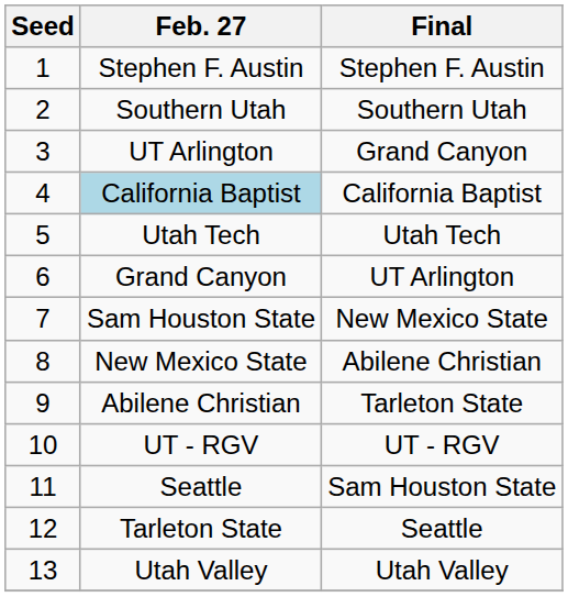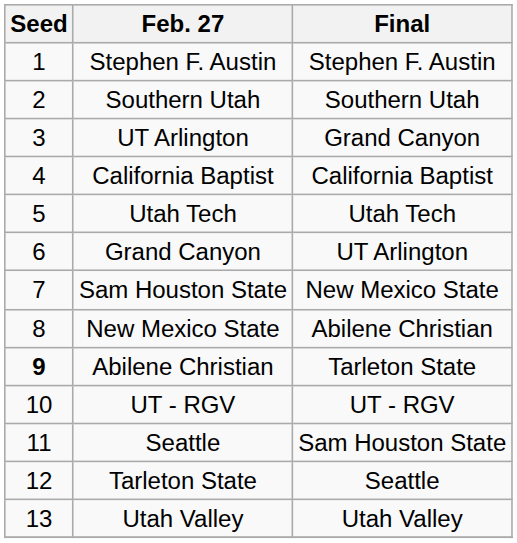row 5 | Feb. 27: lightblue background -> no background
row 10 | Seed: normal -> bold
